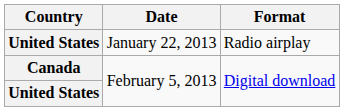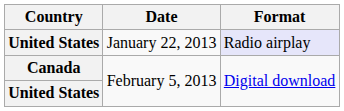United States / January 22, 2013 | Format: no background -> lavender background
